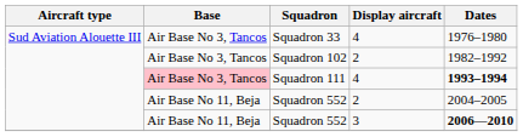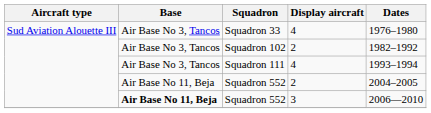Squadron 111 | Base: pink background -> no background
Squadron 111 | Dates: bold -> normal
Squadron 552 / 3 | Base: normal -> bold
Squadron 552 / 3 | Dates: bold -> normal
